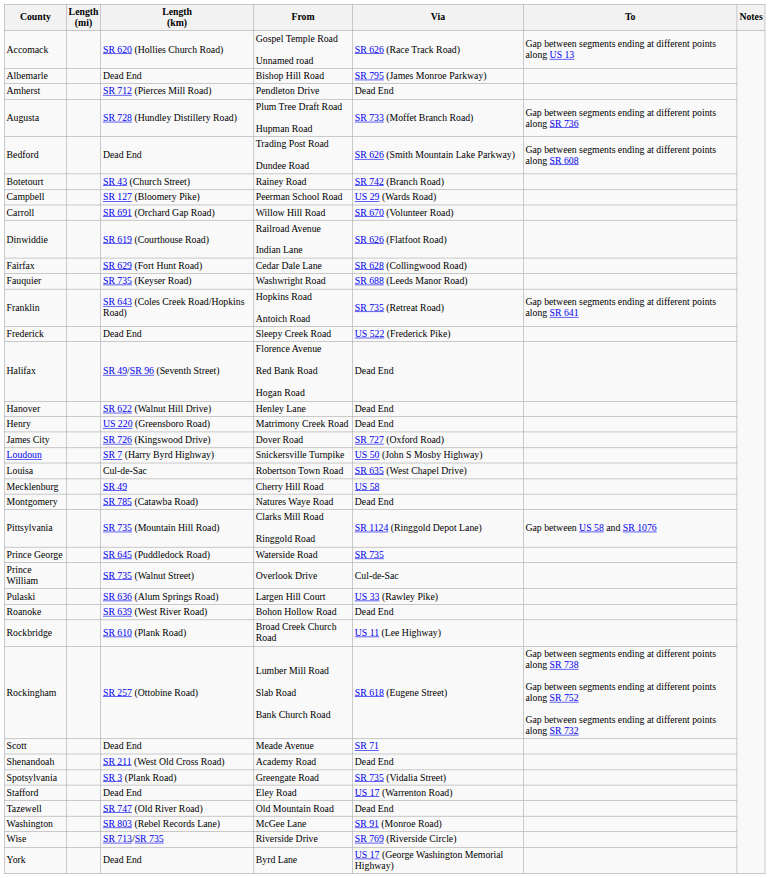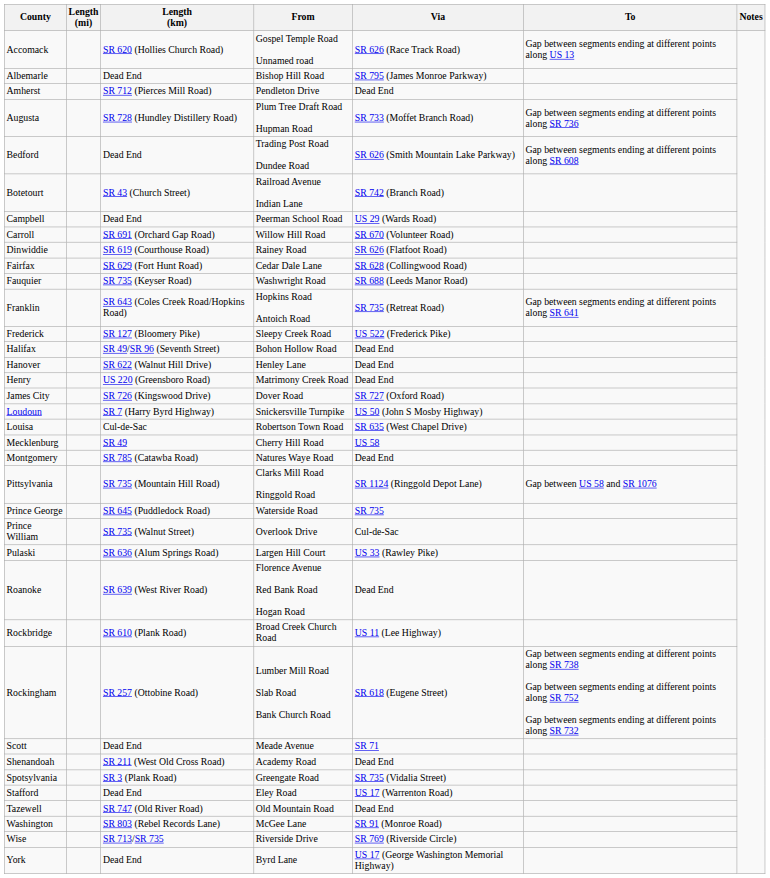Botetourt | From: Rainey Road -> Railroad Avenue Indian Lane
Campbell | Length (km): SR 127 (Bloomery Pike) -> Dead End
Dinwiddie | From: Railroad Avenue Indian Lane -> Rainey Road
Frederick | Length (km): Dead End -> SR 127 (Bloomery Pike)
Halifax | From: Florence Avenue Red Bank Road Hogan Road -> Bohon Hollow Road
Roanoke | From: Bohon Hollow Road -> Florence Avenue Red Bank Road Hogan Road
